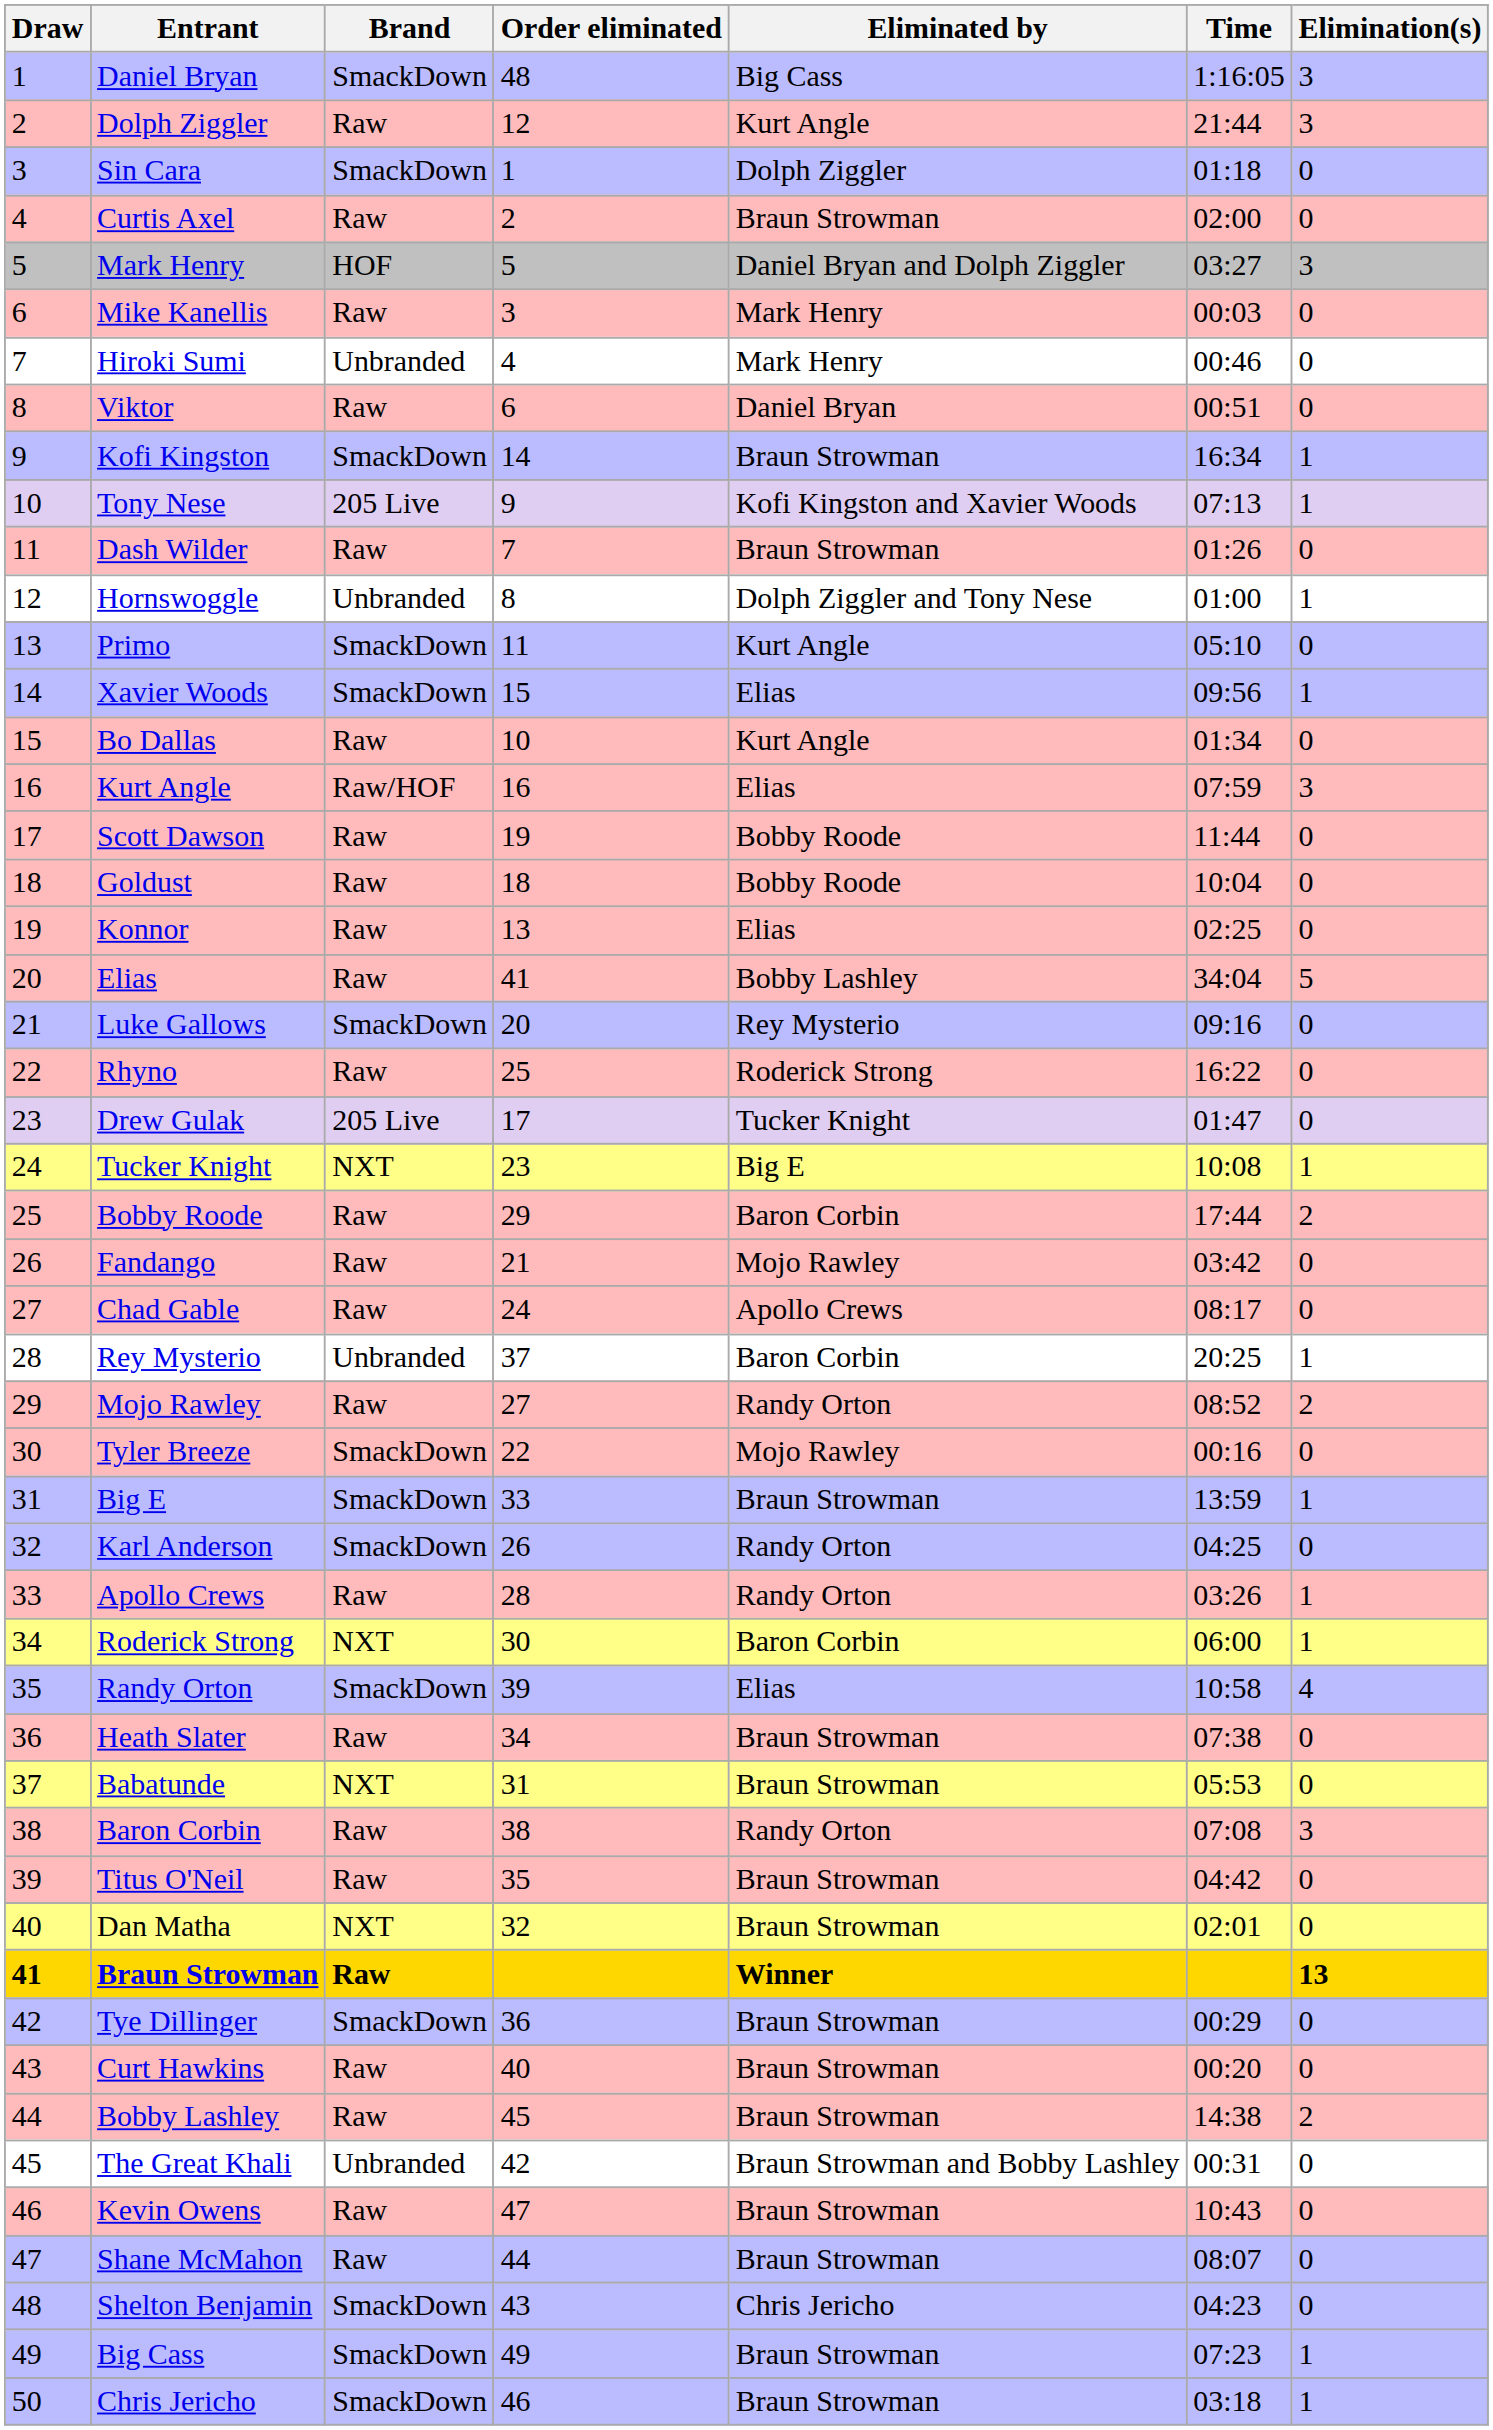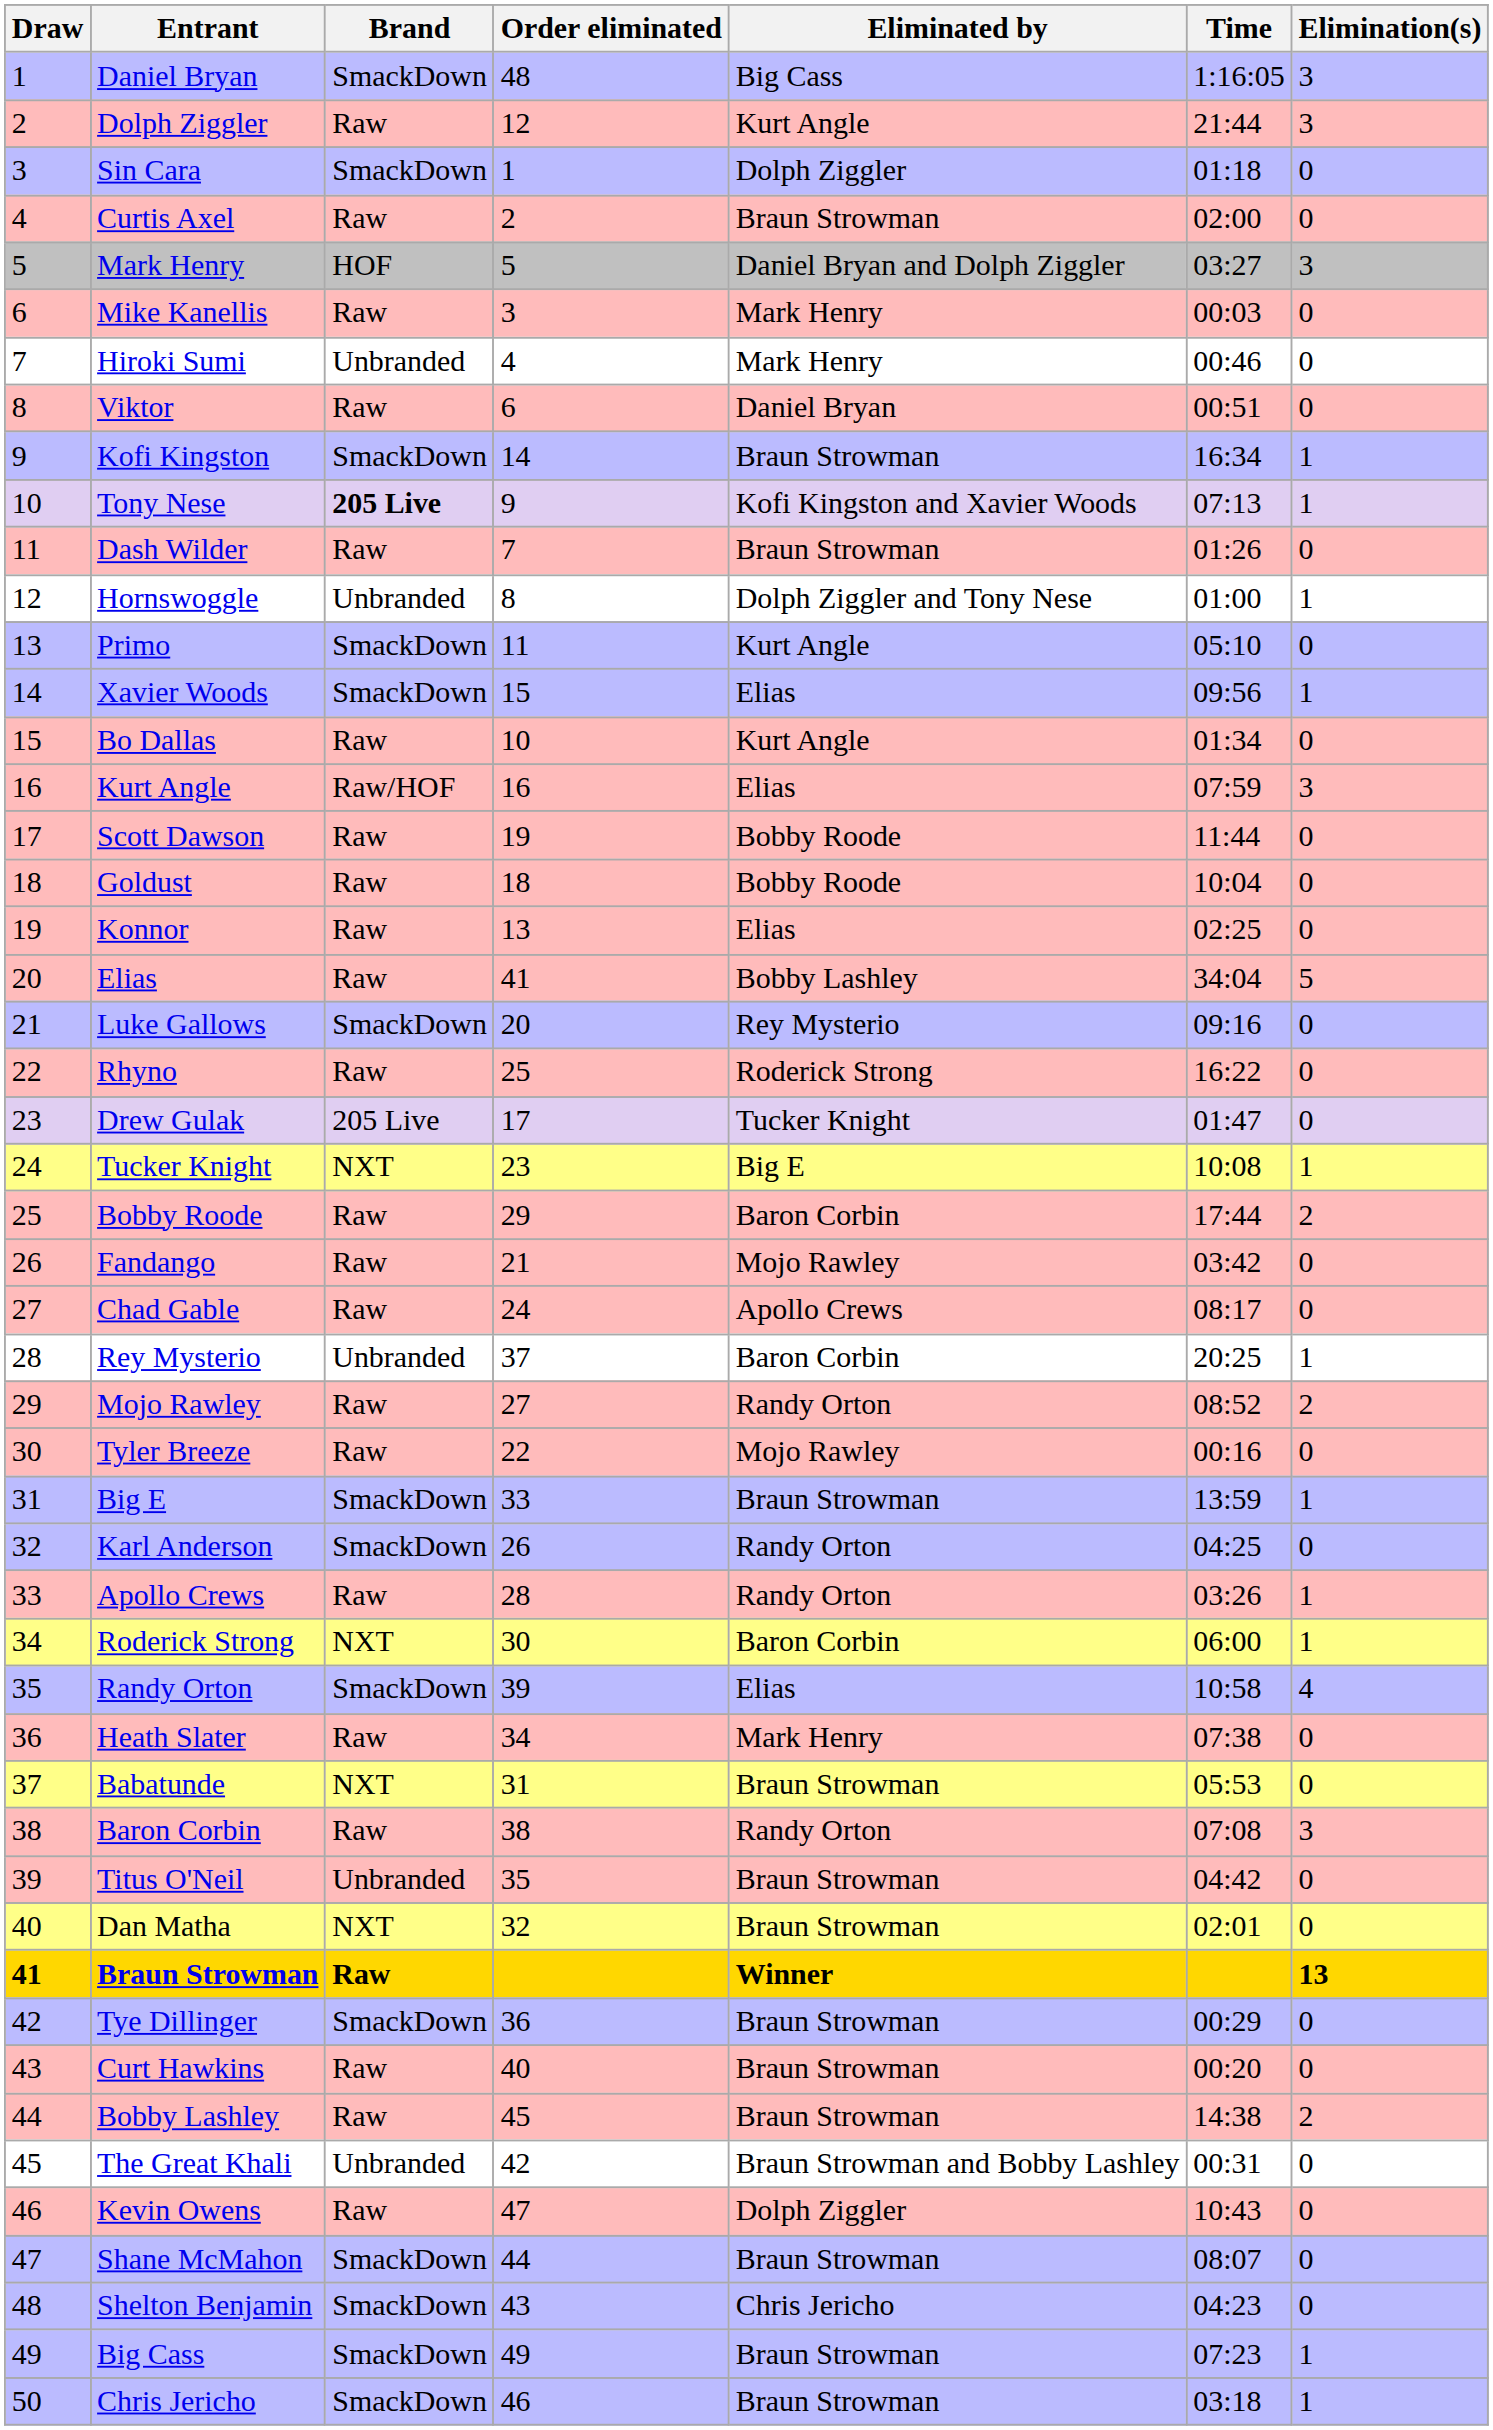Tony Nese | Brand: normal -> bold
Tyler Breeze | Brand: SmackDown -> Raw
Heath Slater | Eliminated by: Braun Strowman -> Mark Henry
Titus O'Neil | Brand: Raw -> Unbranded
Kevin Owens | Eliminated by: Braun Strowman -> Dolph Ziggler
Shane McMahon | Brand: Raw -> SmackDown
